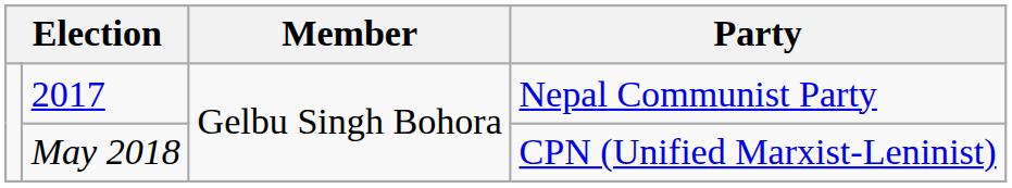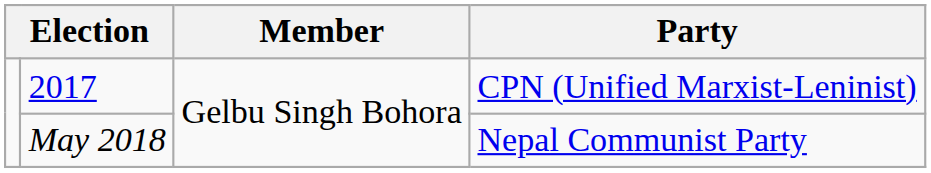2017 | Party: Nepal Communist Party -> CPN (Unified Marxist-Leninist)
May 2018 | Party: CPN (Unified Marxist-Leninist) -> Nepal Communist Party
